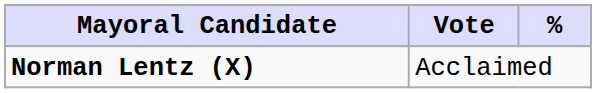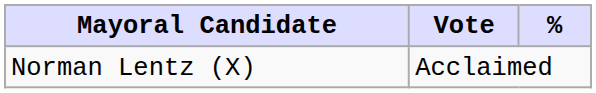Norman Lentz (X) | Mayoral Candidate: bold -> normal
